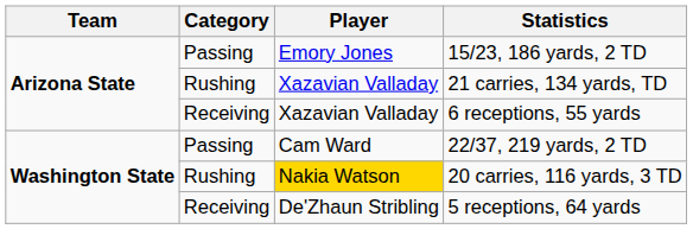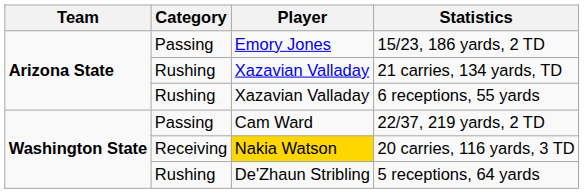6 receptions, 55 yards | Category: Receiving -> Rushing
20 carries, 116 yards, 3 TD | Category: Rushing -> Receiving
5 receptions, 64 yards | Category: Receiving -> Rushing
